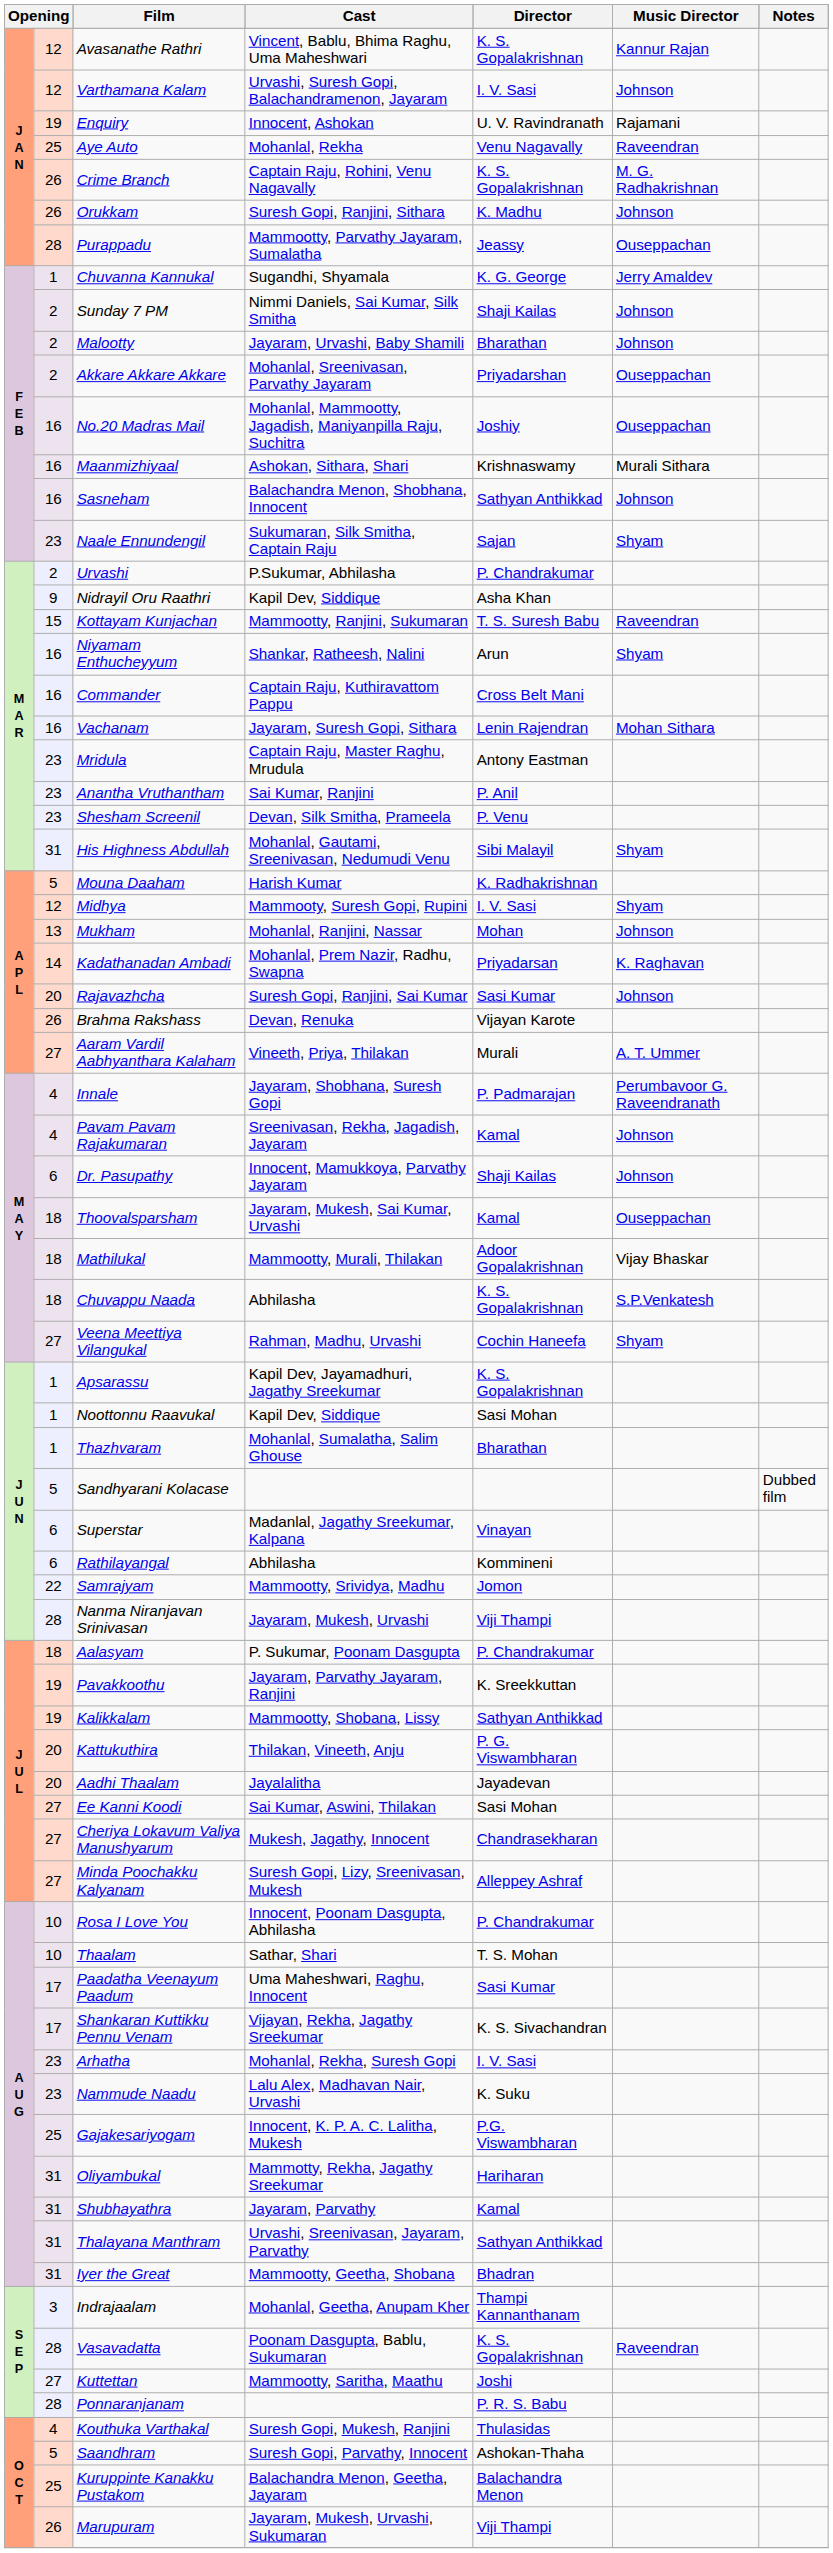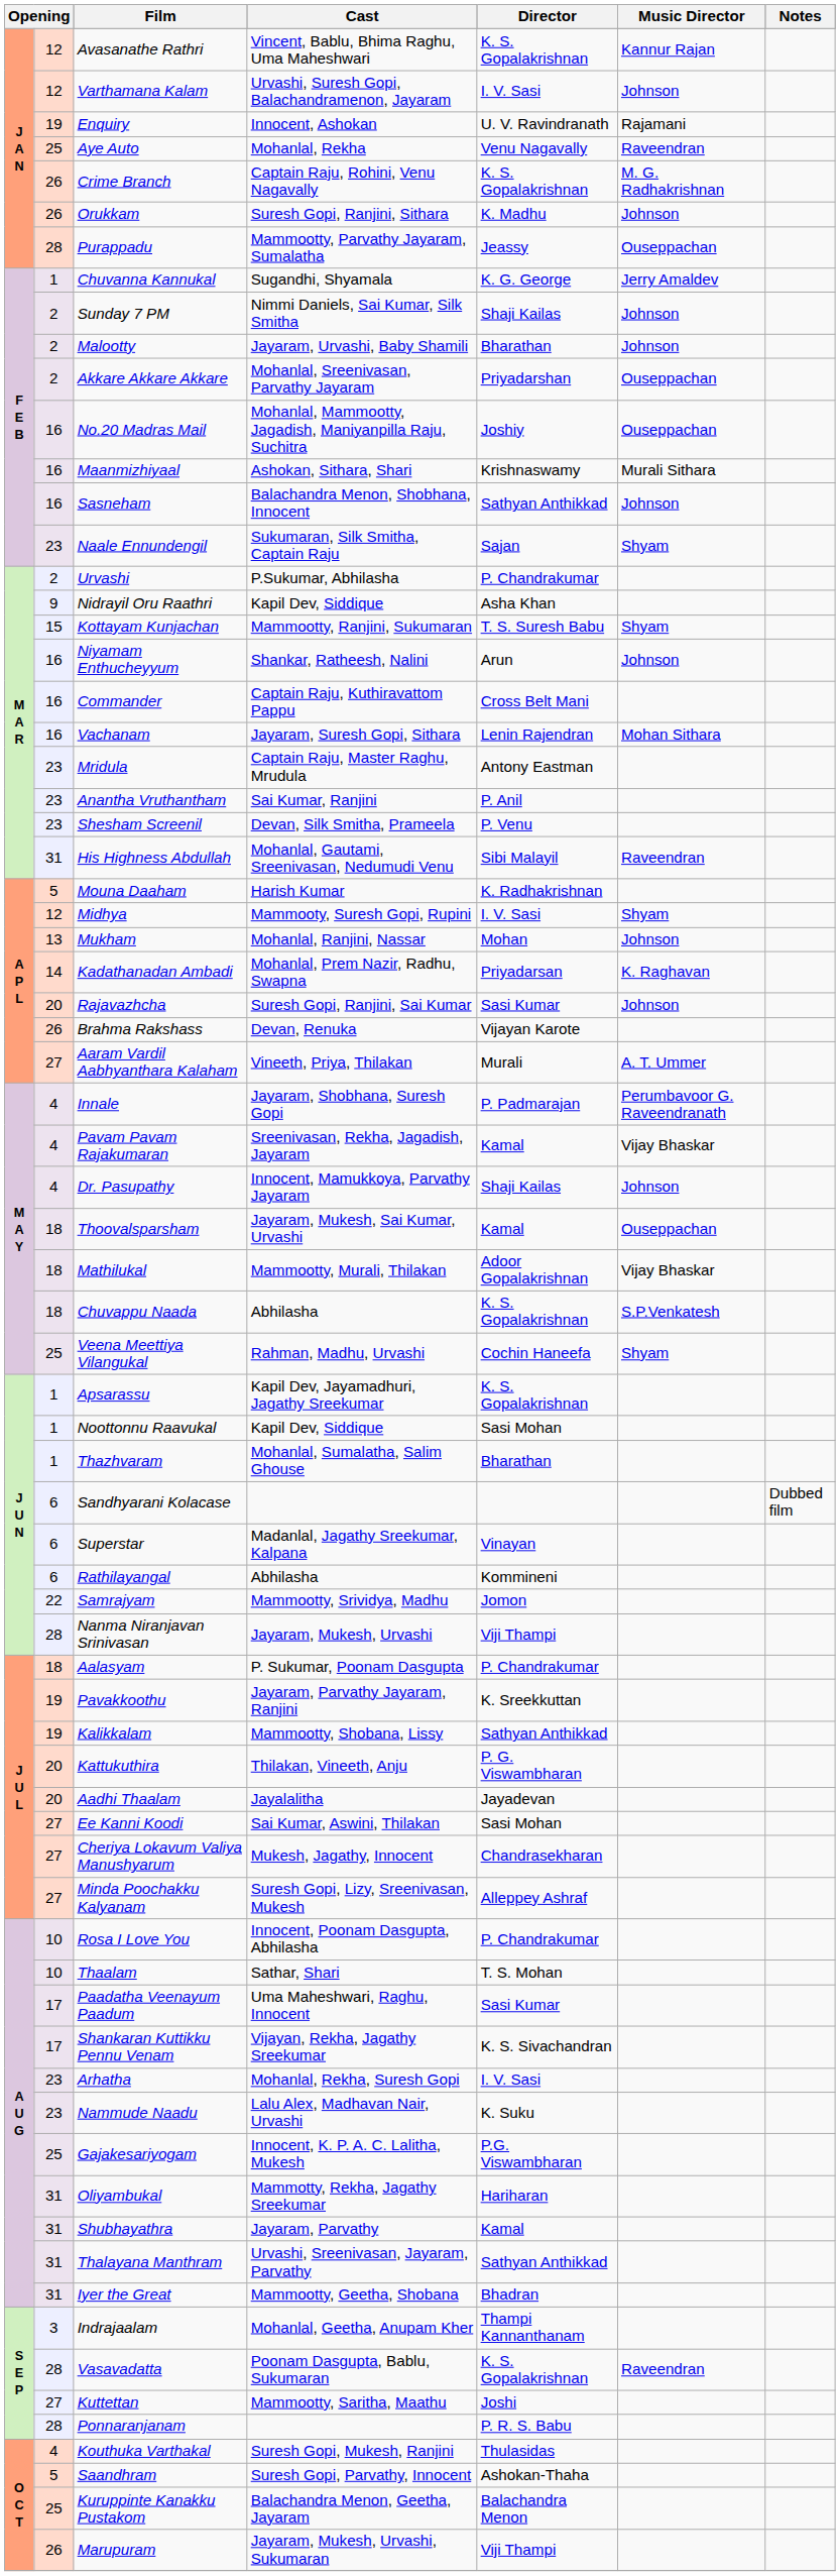Kottayam Kunjachan | Music Director: Raveendran -> Shyam
Niyamam Enthucheyyum | Music Director: Shyam -> Johnson
His Highness Abdullah | Music Director: Shyam -> Raveendran
Pavam Pavam Rajakumaran | Music Director: Johnson -> Vijay Bhaskar
Dr. Pasupathy | column 2: 6 -> 4
Veena Meettiya Vilangukal | column 2: 27 -> 25
Sandhyarani Kolacase | column 2: 5 -> 6
